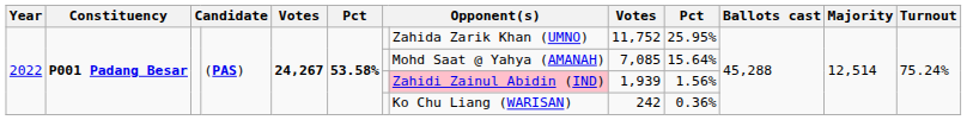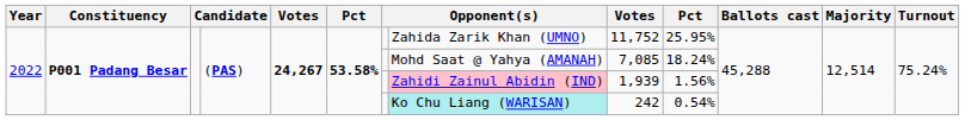row 3 | column 10: 15.64% -> 18.24%
row 5 | column 8: no background -> paleturquoise background
row 5 | column 10: 0.36% -> 0.54%
